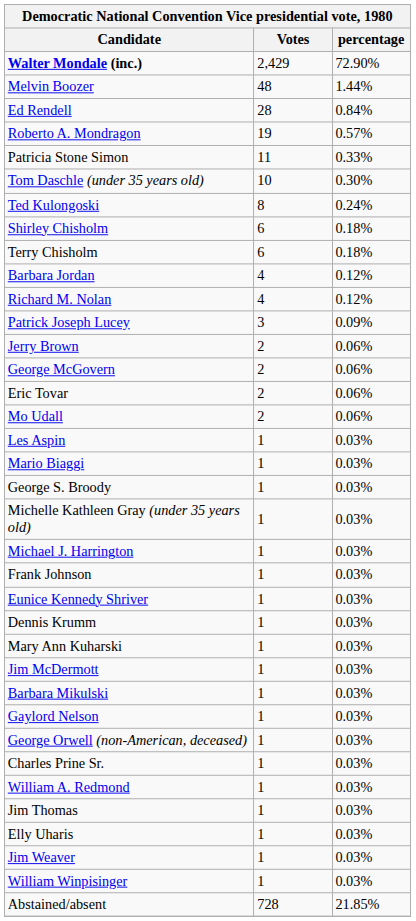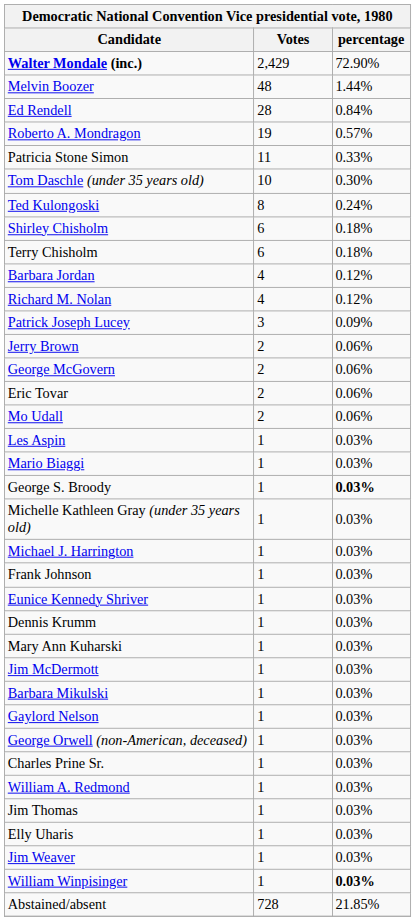George S. Broody | percentage: normal -> bold
William Winpisinger | percentage: normal -> bold
